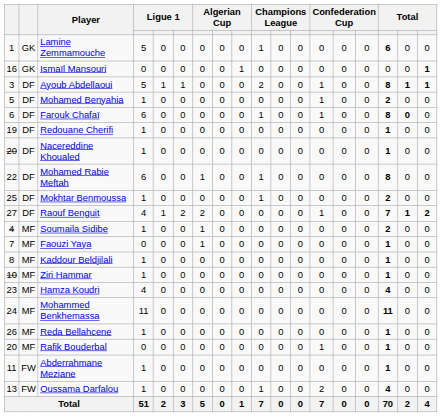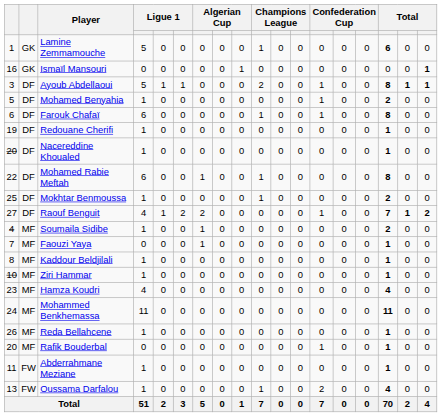Farouk Chafaï | column 17: bold -> normal
